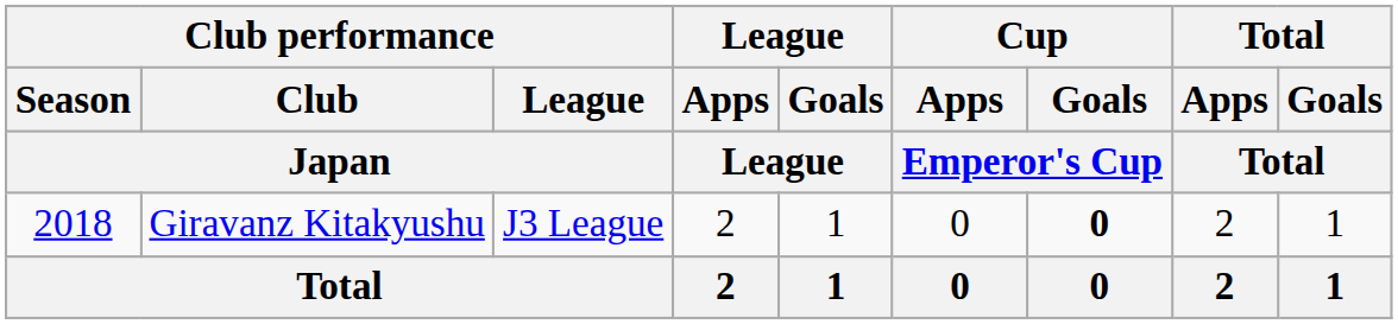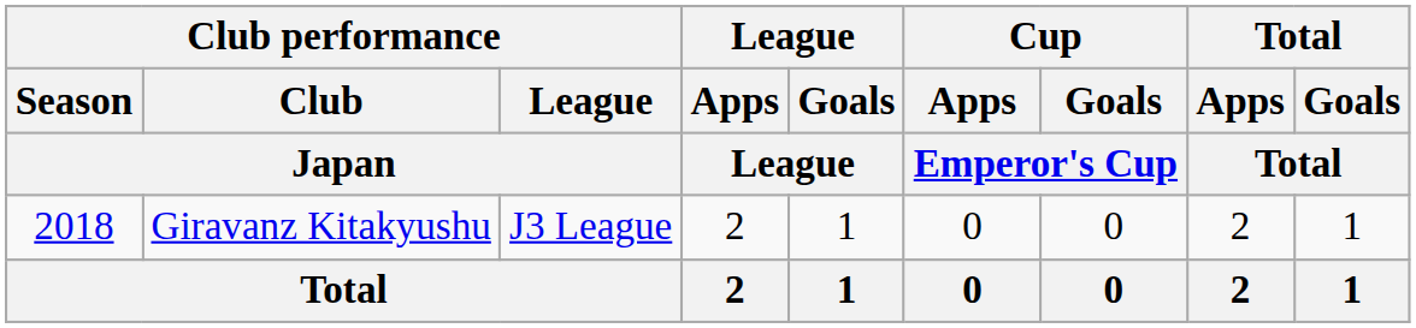Giravanz Kitakyushu | Cup / Goals / Emperor's Cup: bold -> normal
